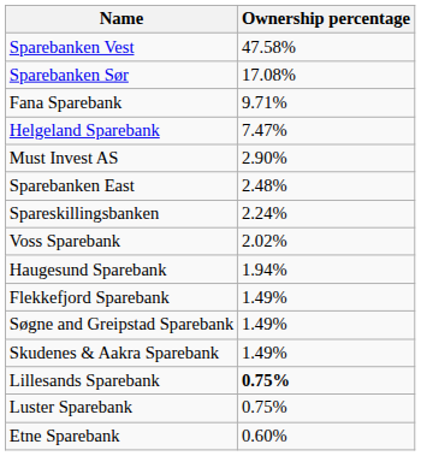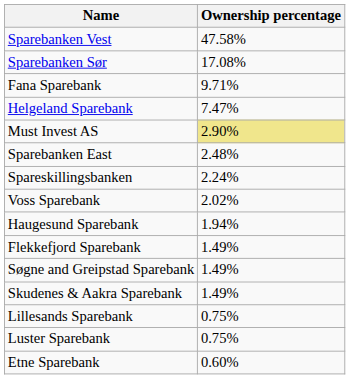Must Invest AS | Ownership percentage: no background -> khaki background
Lillesands Sparebank | Ownership percentage: bold -> normal
